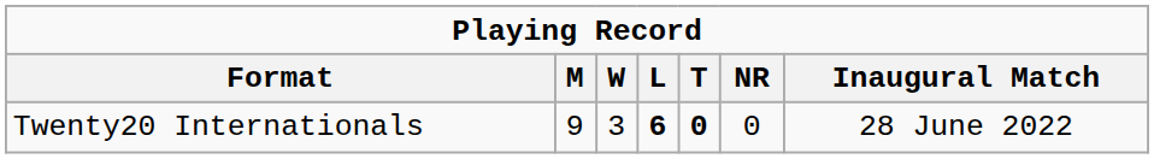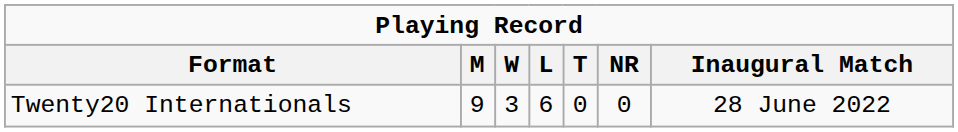Twenty20 Internationals | L: bold -> normal
Twenty20 Internationals | T: bold -> normal
